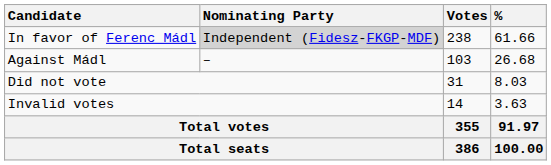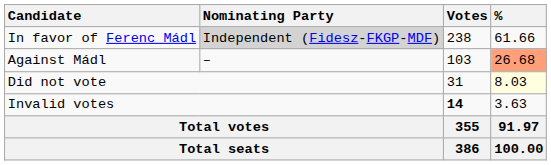Against Mádl | %: no background -> lightsalmon background
Did not vote | %: no background -> lightyellow background
Invalid votes | Votes: normal -> bold
